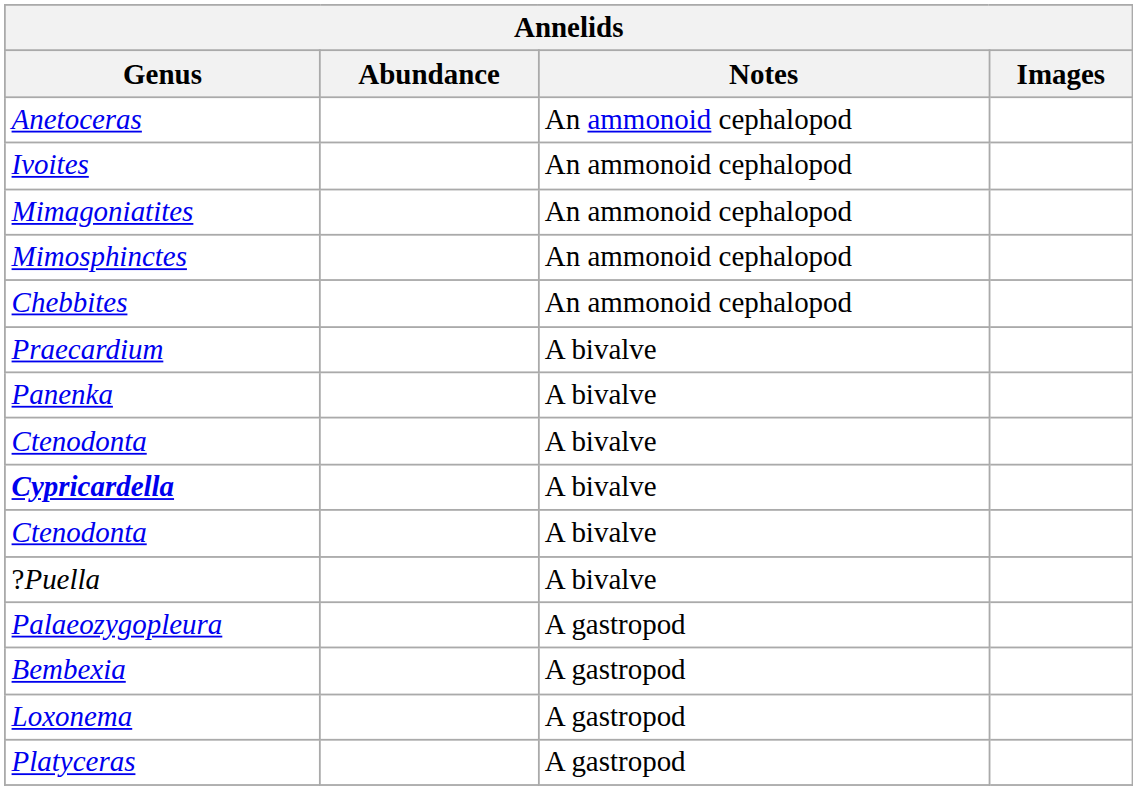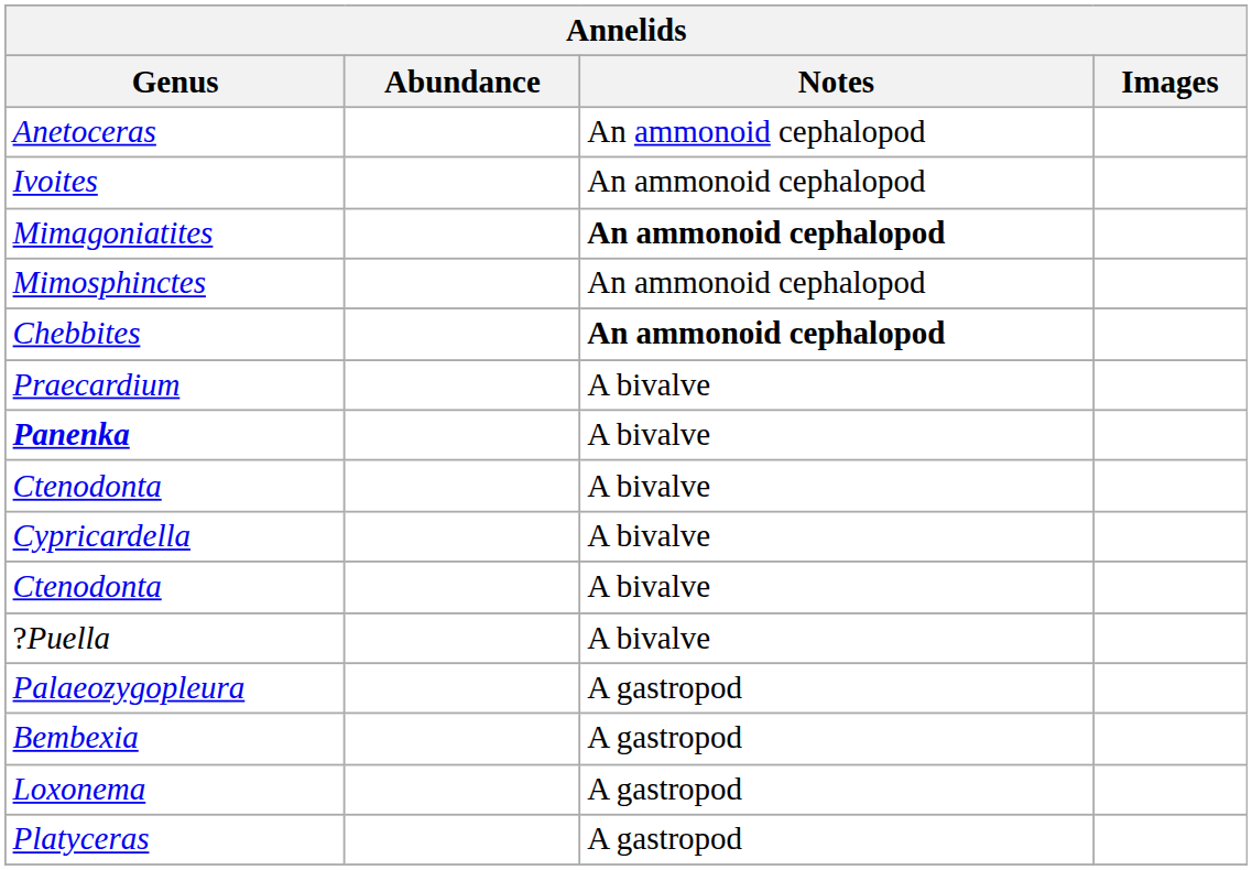Mimagoniatites | Notes: normal -> bold
Chebbites | Notes: normal -> bold
Panenka | Genus: normal -> bold
Cypricardella | Genus: bold -> normal
